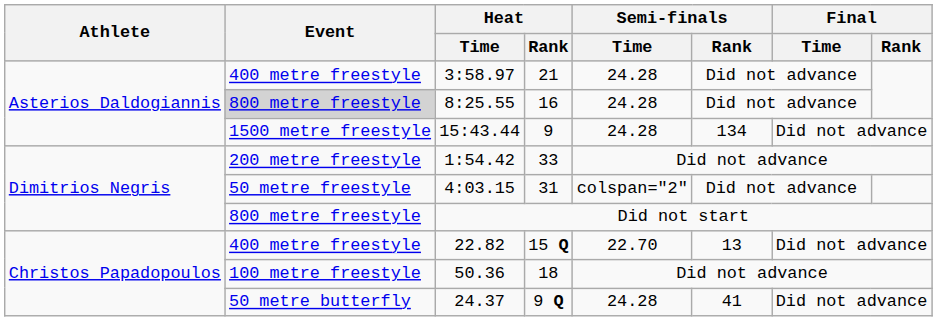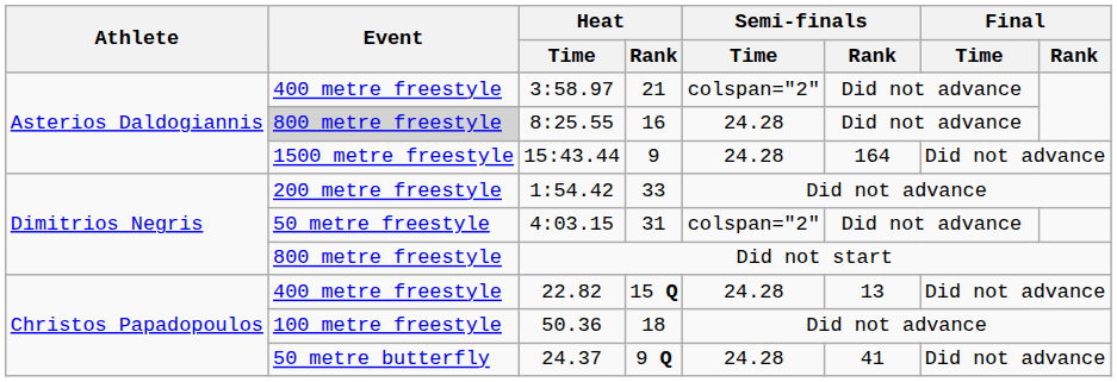3:58.97 | Semi-finals / Time: 24.28 -> colspan="2"
15:43.44 | Semi-finals / Rank: 134 -> 164
22.82 | Semi-finals / Time: 22.70 -> 24.28
